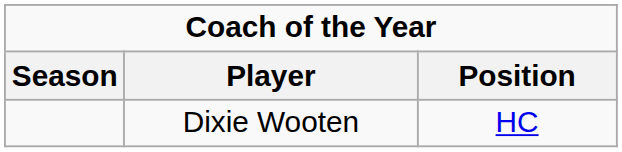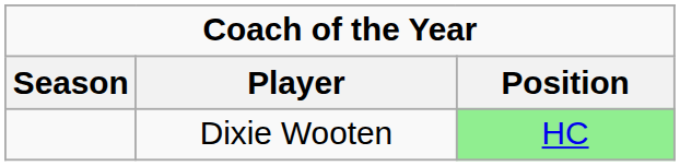Dixie Wooten | Position: no background -> lightgreen background
